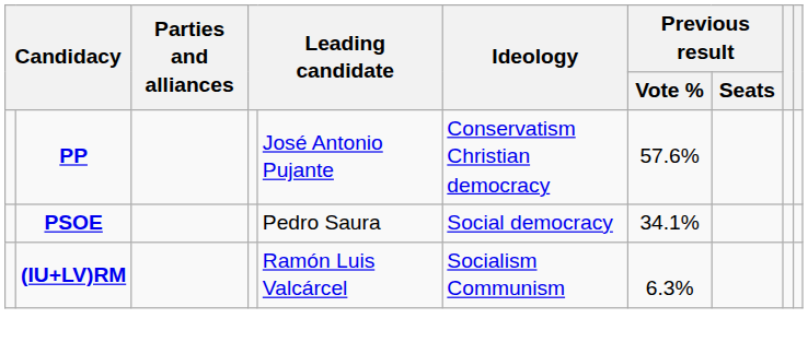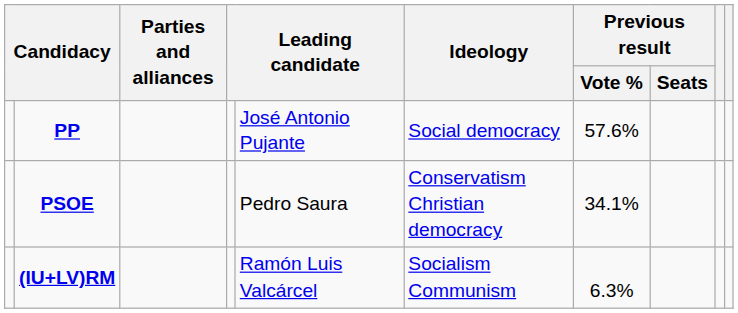PP | Ideology: Conservatism Christian democracy -> Social democracy
PSOE | Ideology: Social democracy -> Conservatism Christian democracy
